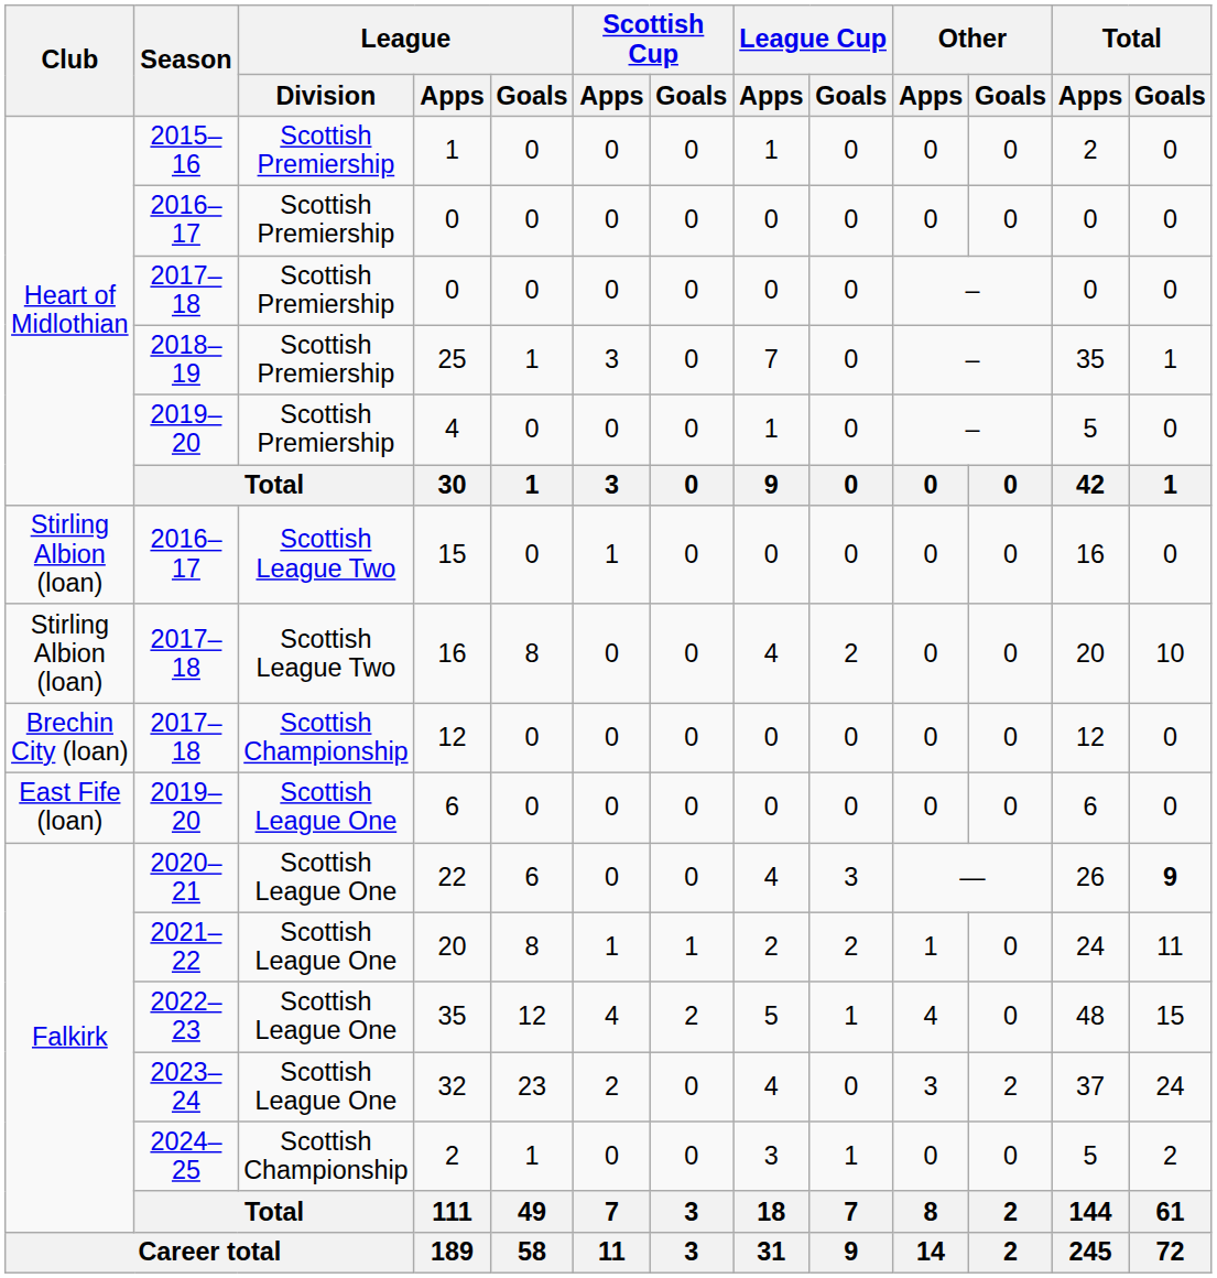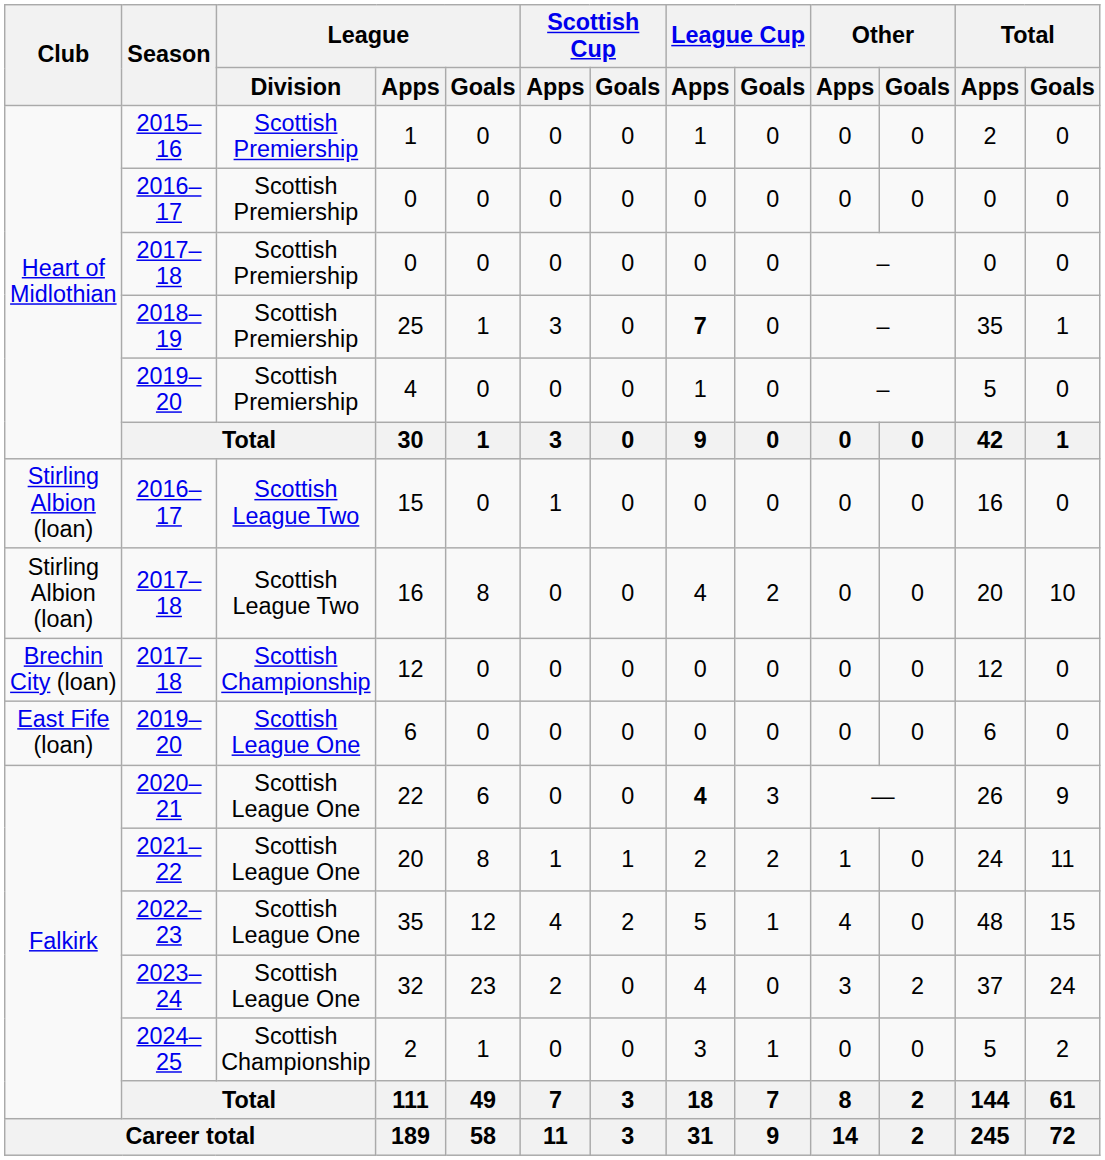25 | League Cup / Apps: normal -> bold
22 | League Cup / Apps: normal -> bold
22 | Total / Goals: bold -> normal
